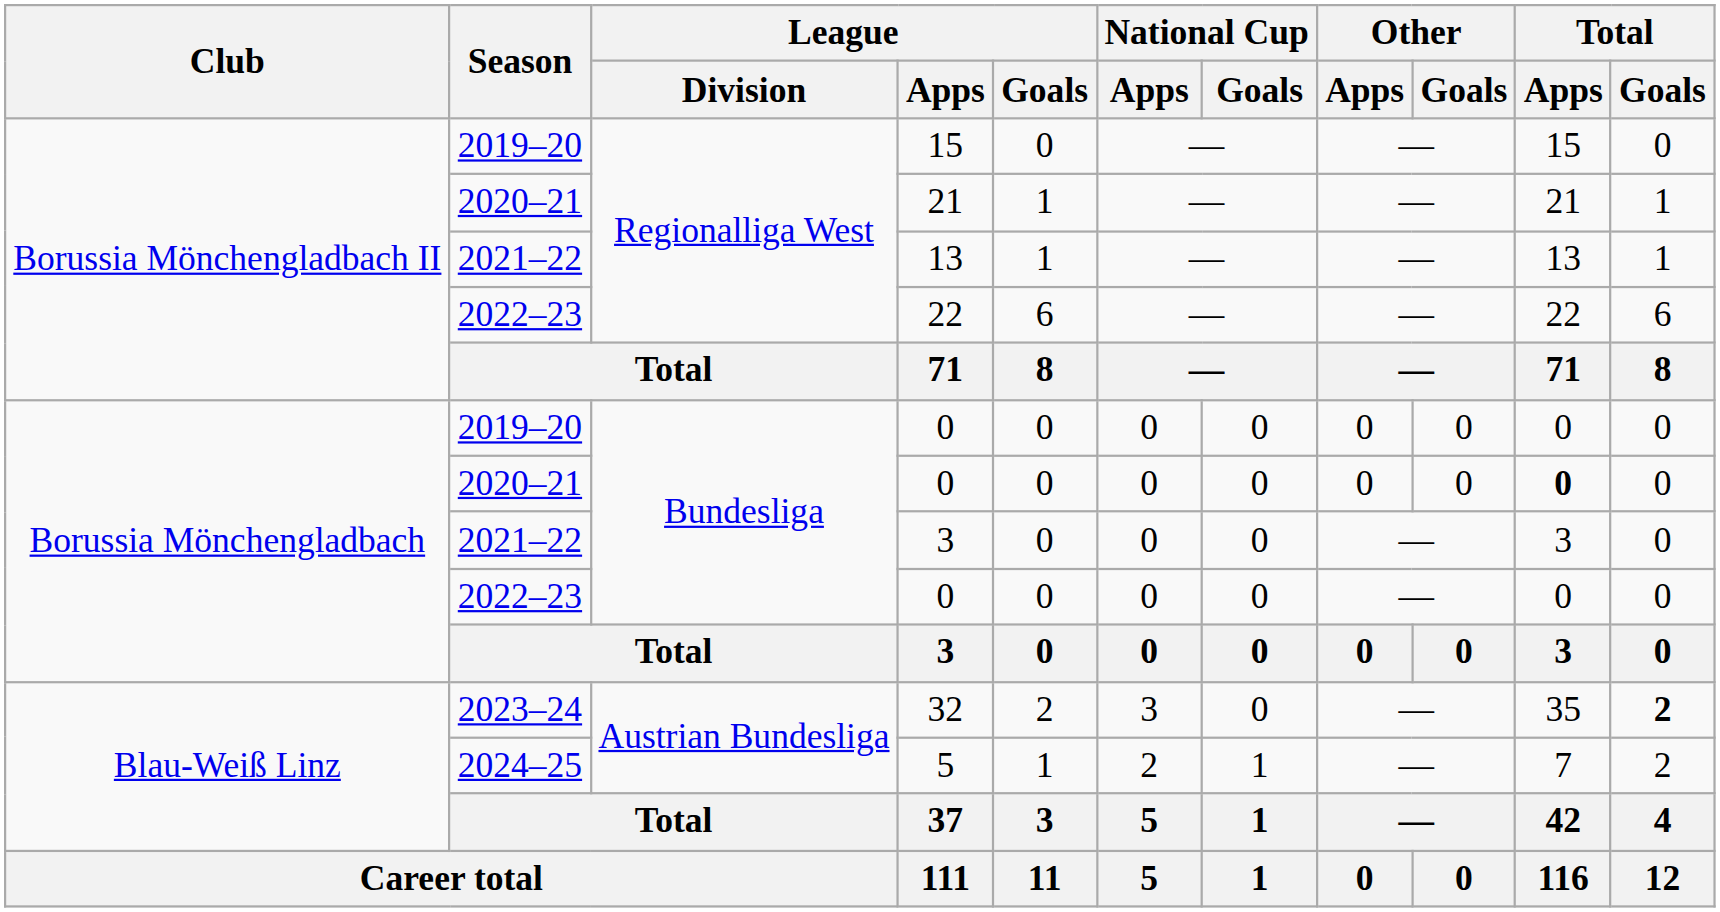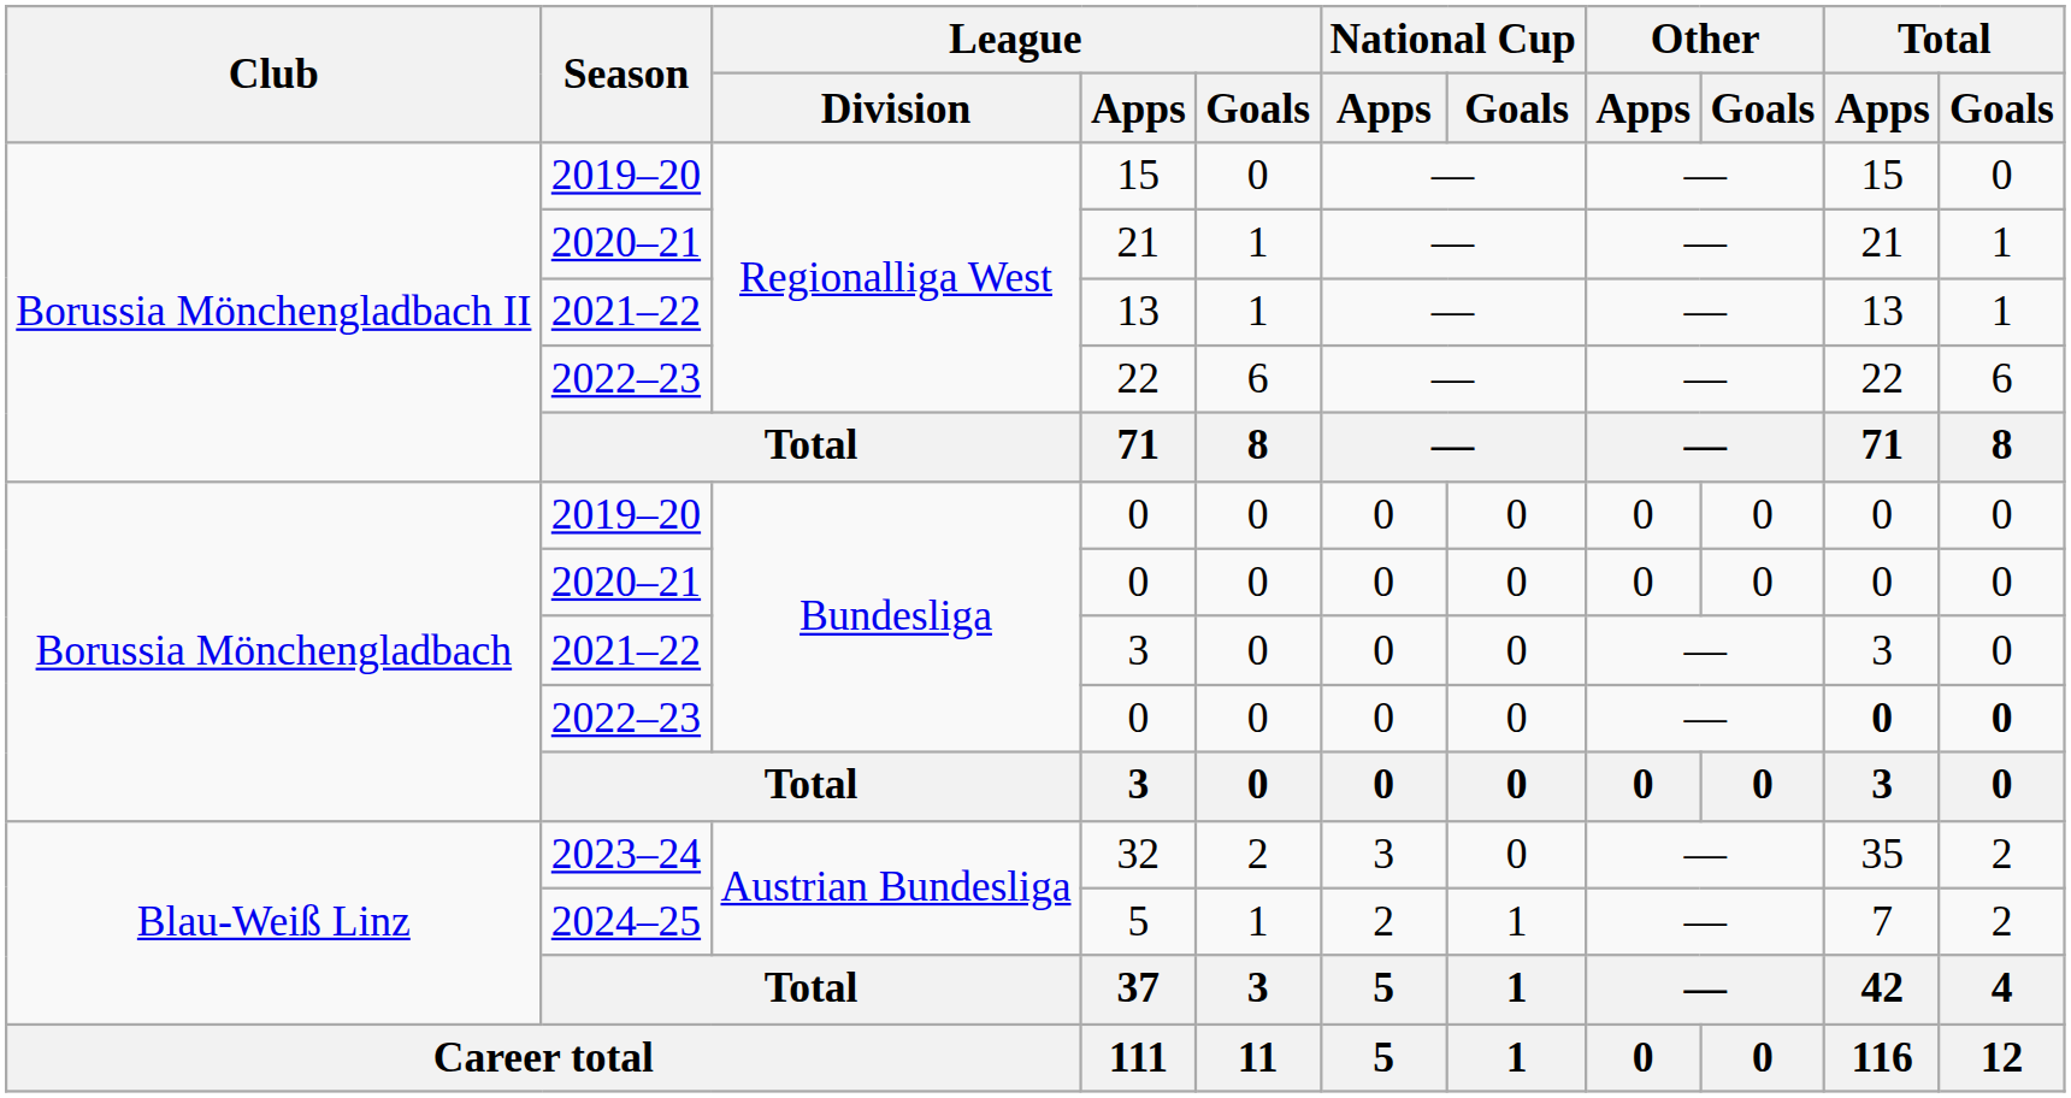2020–21 / 0 | Total / Apps: bold -> normal
2022–23 / 0 | Total / Apps: normal -> bold
2022–23 / 0 | Total / Goals: normal -> bold
32 | Total / Goals: bold -> normal
